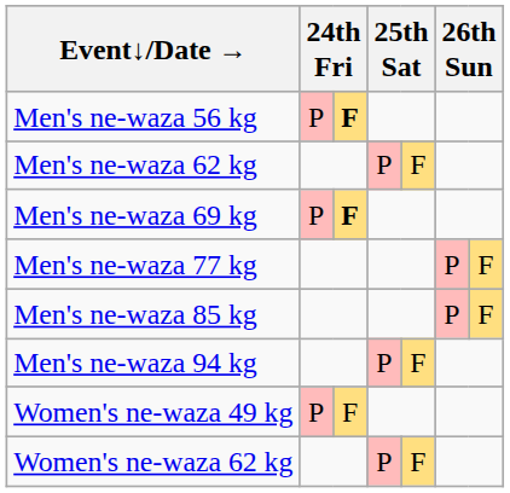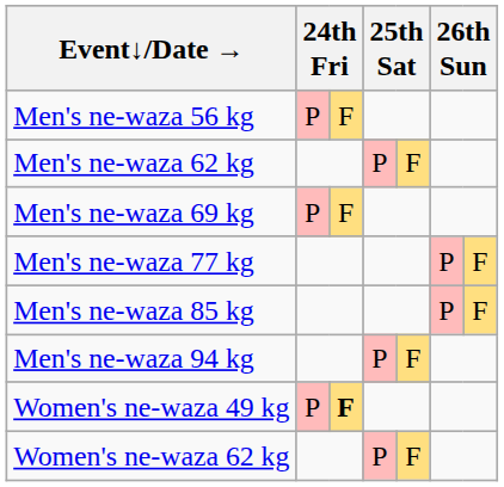Men's ne-waza 56 kg | column 3: bold -> normal
Men's ne-waza 69 kg | column 3: bold -> normal
Women's ne-waza 49 kg | column 3: normal -> bold
